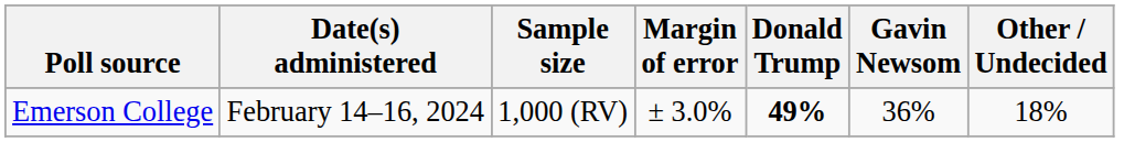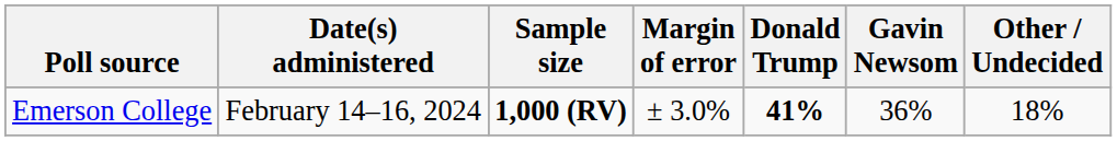Emerson College | Sample size: normal -> bold
Emerson College | Donald Trump: 49% -> 41%
